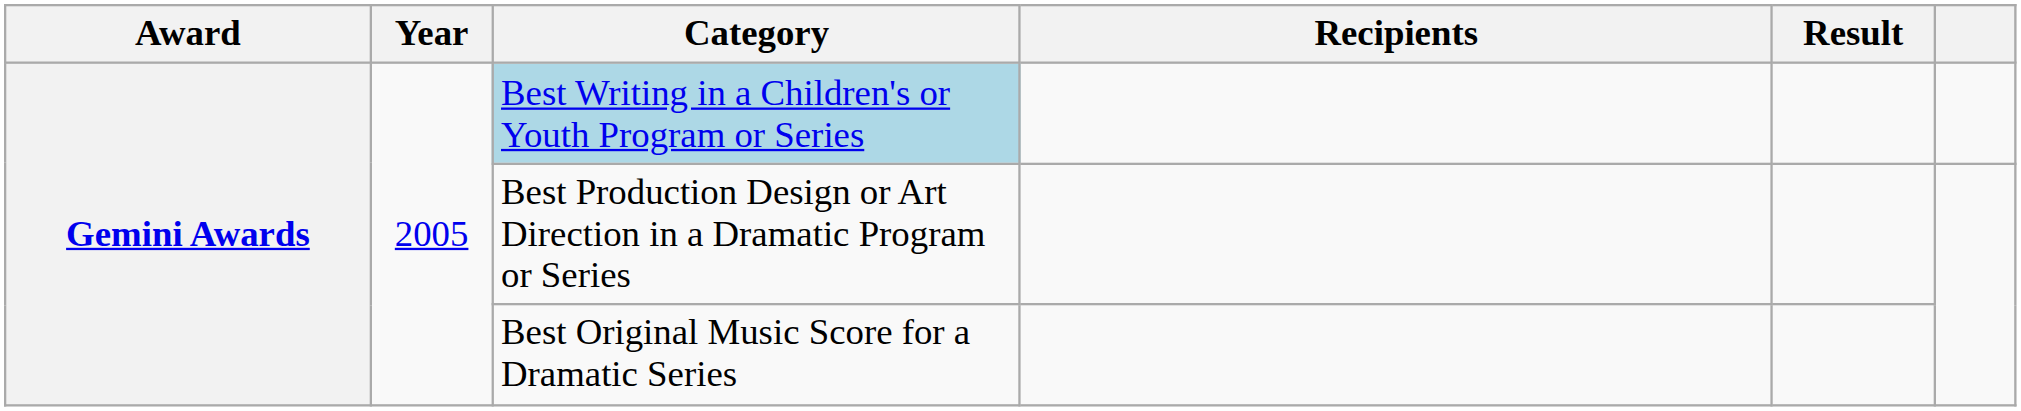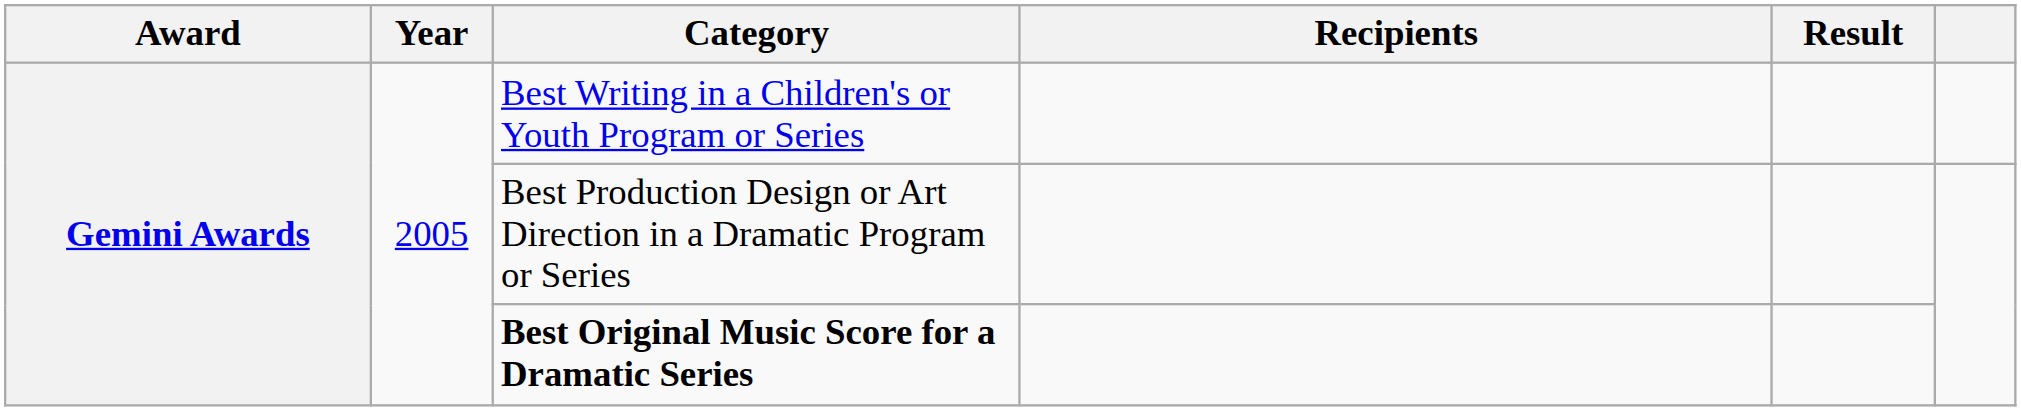Best Writing in a Children's or Youth Program or Series | Category: lightblue background -> no background
Best Original Music Score for a Dramatic Series | Category: normal -> bold
